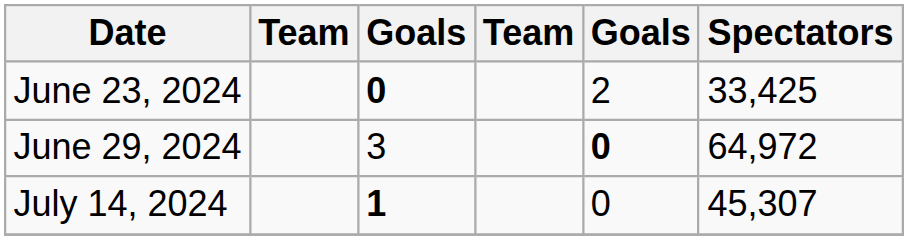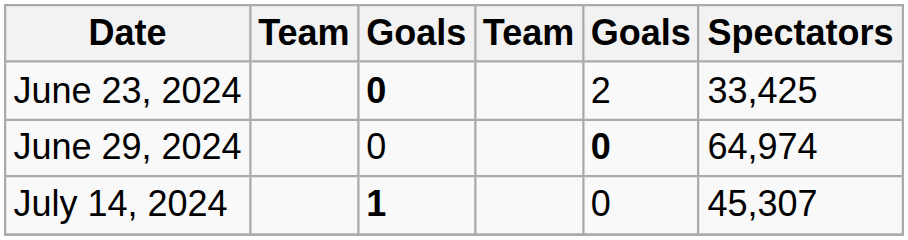June 29, 2024 | column 3: 3 -> 0
June 29, 2024 | Spectators: 64,972 -> 64,974
